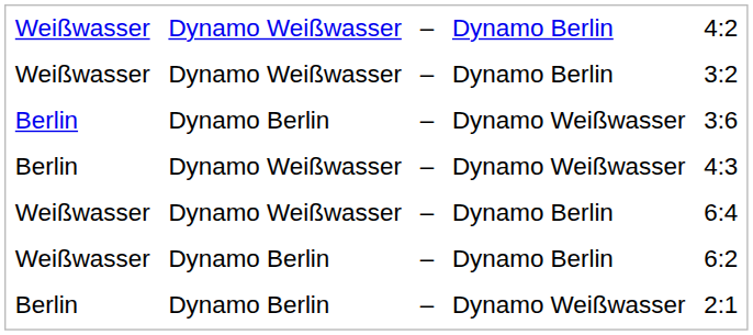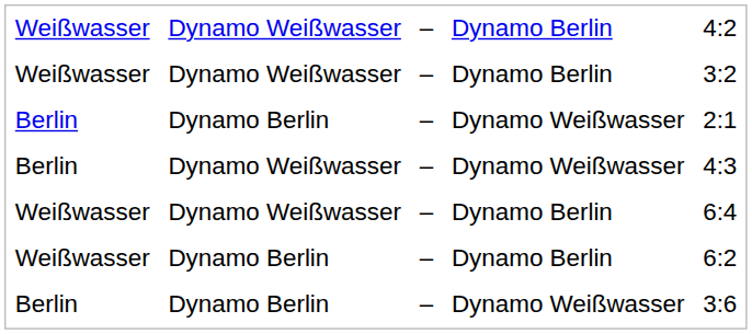row 3 | column 5: 3:6 -> 2:1
row 7 | column 5: 2:1 -> 3:6
